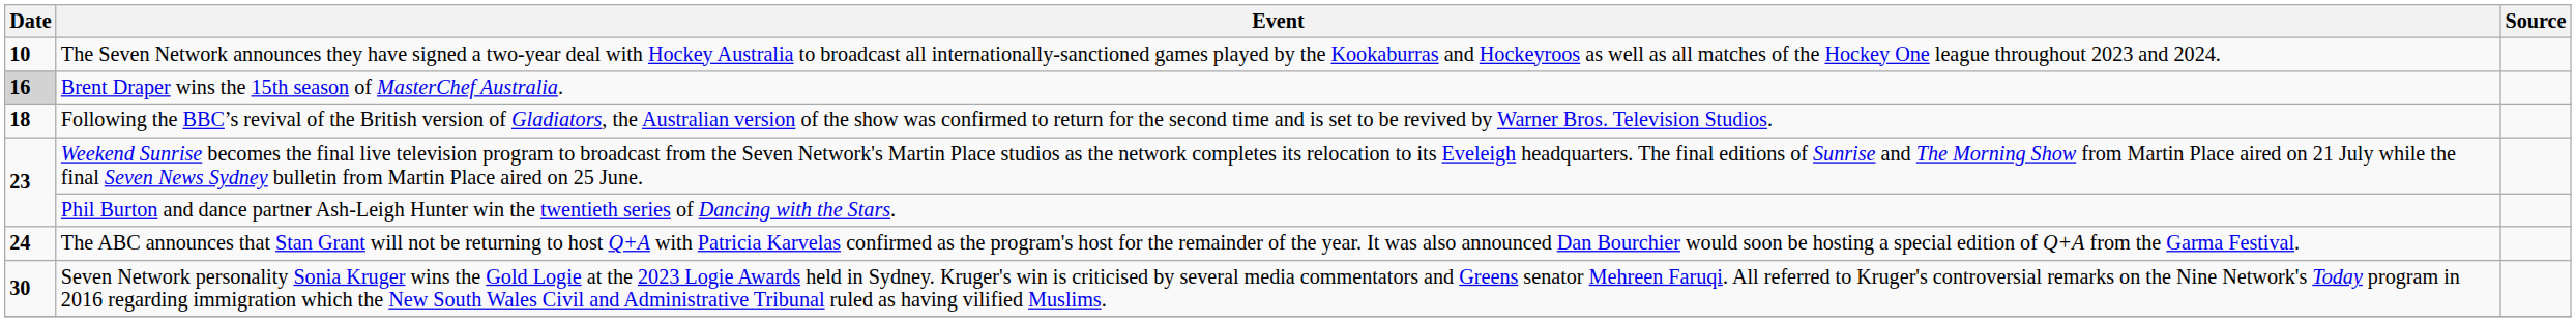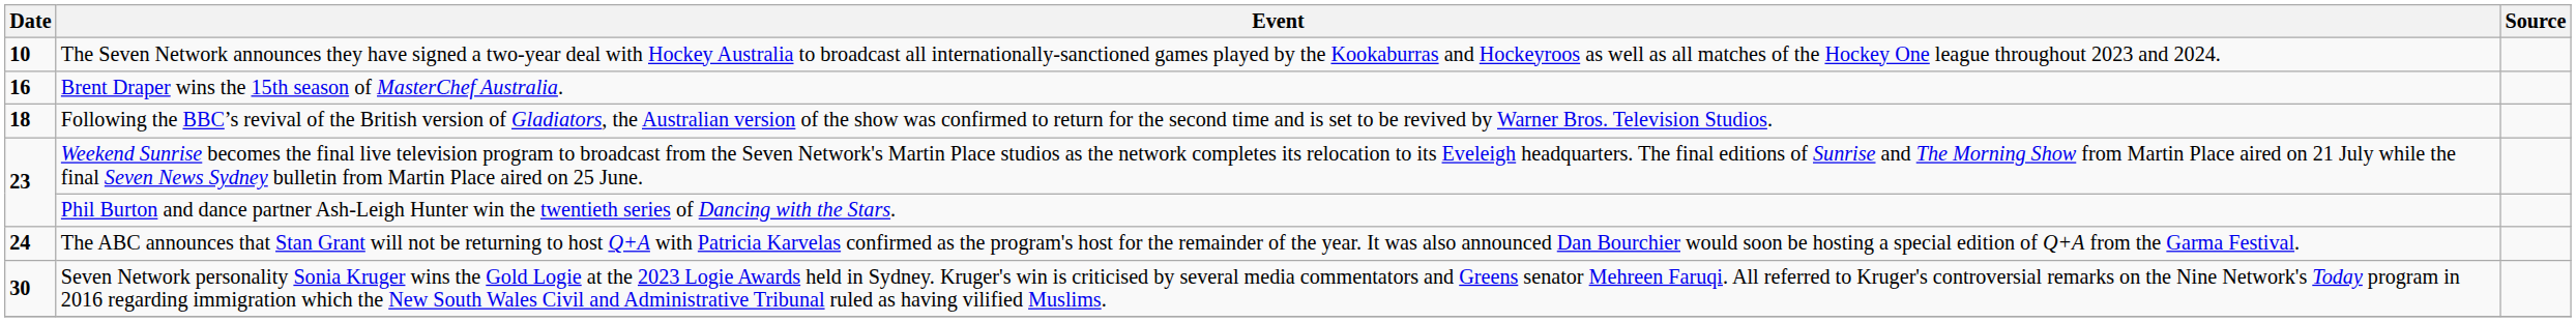Brent Draper wins the 15th season of MasterChef Australia. | Date: lightgrey background -> no background
